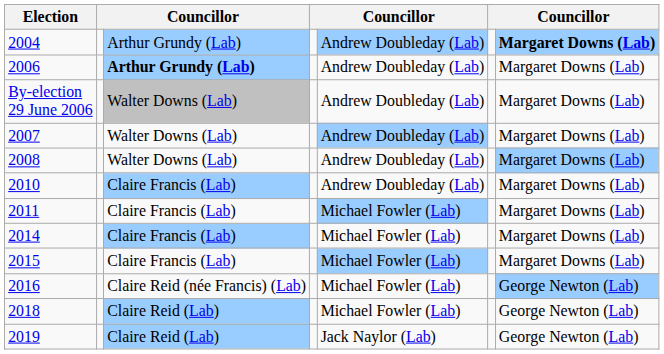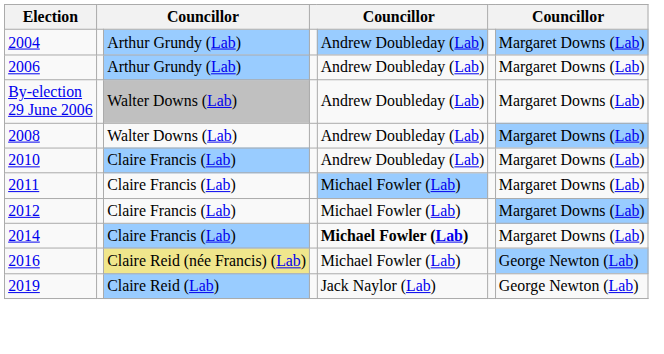2004 | column 7: bold -> normal
2006 | column 3: bold -> normal
- row: 2007 | Walter Downs (Lab) | Andrew Doubleday (Lab) | Margaret Downs (Lab)
+ row: 2012 | Claire Francis (Lab) | Michael Fowler (Lab) | Margaret Downs (Lab)
2014 | column 5: normal -> bold
- row: 2015 | Claire Francis (Lab) | Michael Fowler (Lab) | Margaret Downs (Lab)
2016 | column 3: no background -> khaki background
- row: 2018 | Claire Reid (Lab) | Michael Fowler (Lab) | George Newton (Lab)
